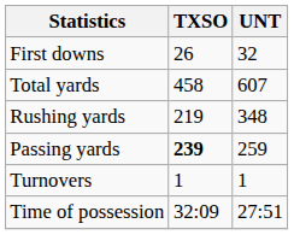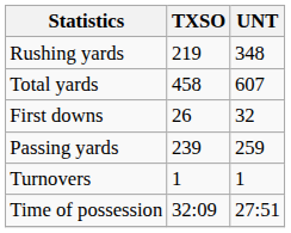rows swapped: First downs <-> Rushing yards
Passing yards | TXSO: bold -> normal
